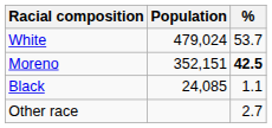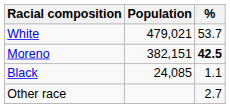White | Population: 479,024 -> 479,021
Moreno | Population: 352,151 -> 382,151
